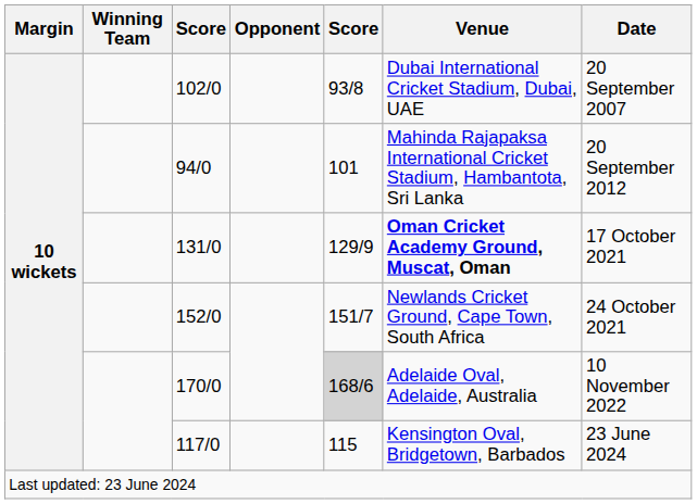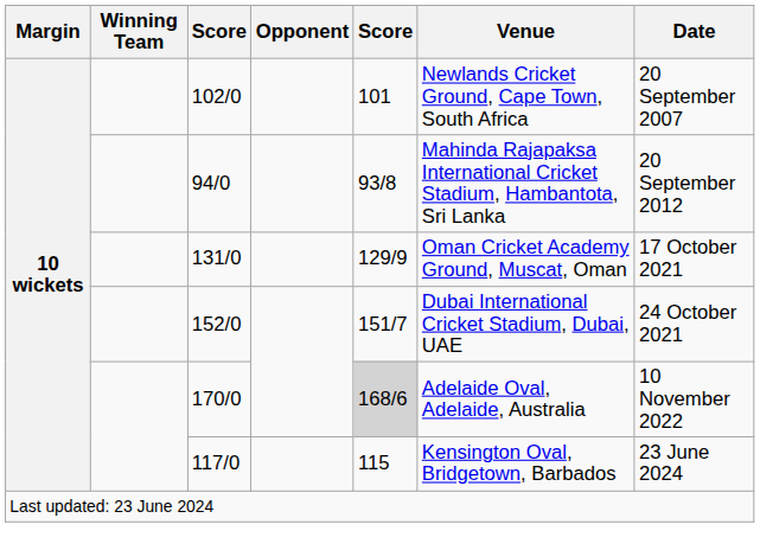102/0 | column 5: 93/8 -> 101
102/0 | Venue: Dubai International Cricket Stadium, Dubai, UAE -> Newlands Cricket Ground, Cape Town, South Africa
94/0 | column 5: 101 -> 93/8
131/0 | Venue: bold -> normal
152/0 | Venue: Newlands Cricket Ground, Cape Town, South Africa -> Dubai International Cricket Stadium, Dubai, UAE
